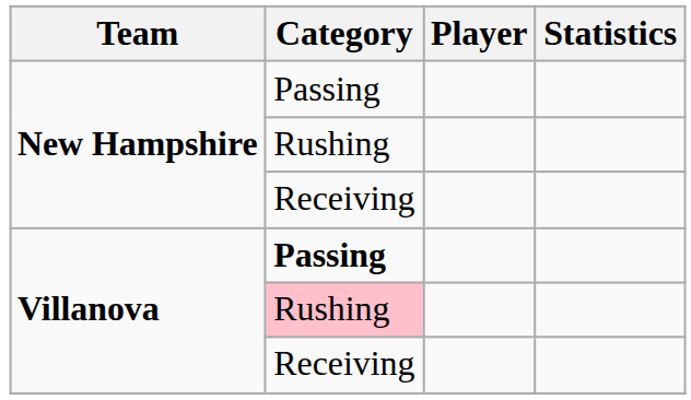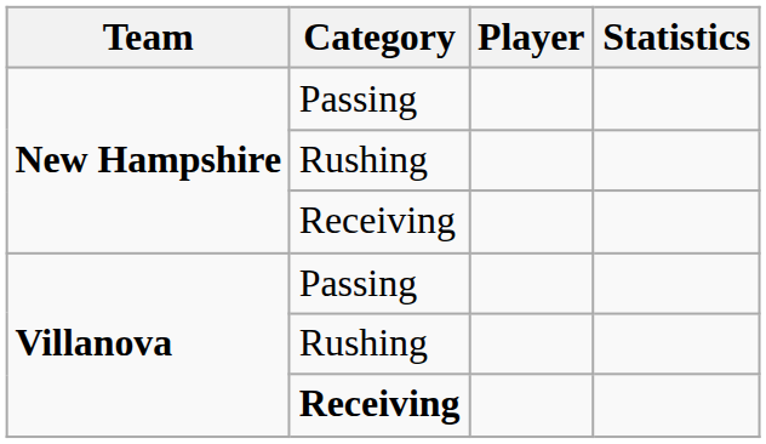Villanova / Passing | Category: bold -> normal
Villanova / Rushing | Category: pink background -> no background
Villanova / Receiving | Category: normal -> bold
